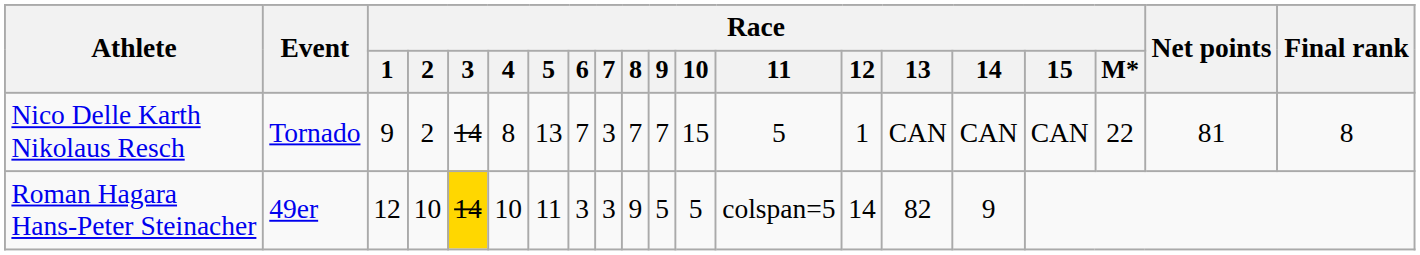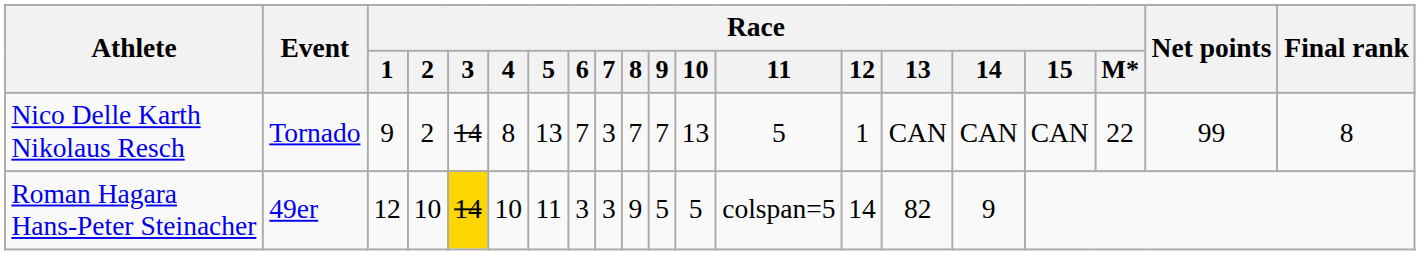Nico Delle Karth Nikolaus Resch | Race / 10: 15 -> 13
Nico Delle Karth Nikolaus Resch | Net points: 81 -> 99
